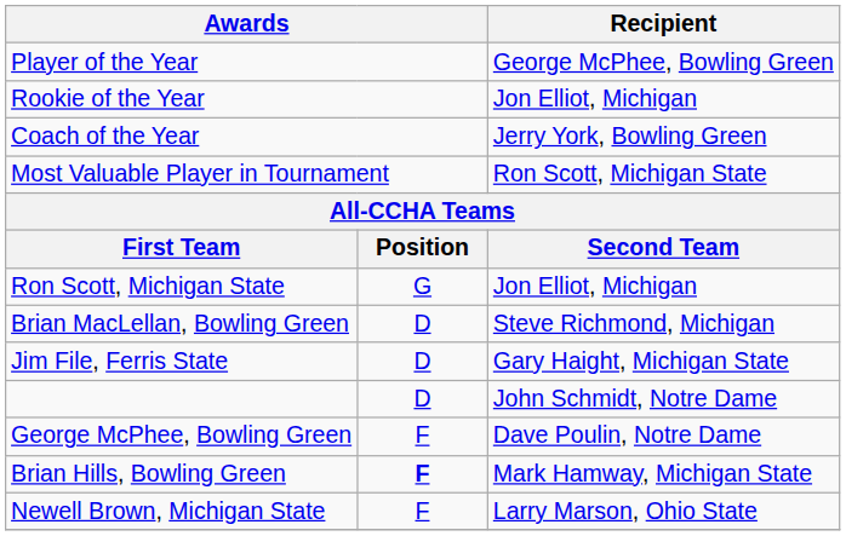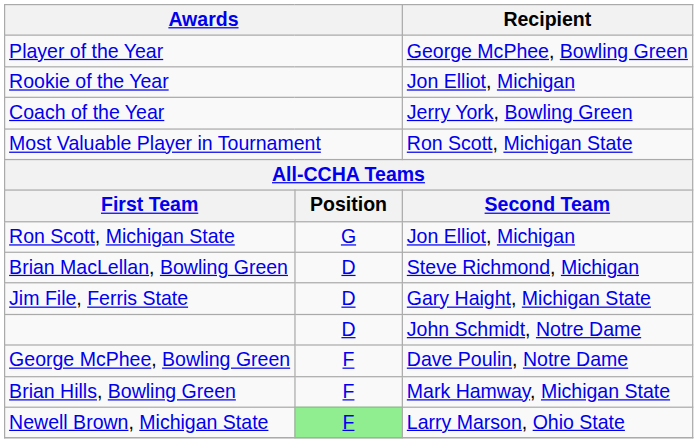Brian Hills, Bowling Green | column 2: bold -> normal
Newell Brown, Michigan State | column 2: no background -> lightgreen background
